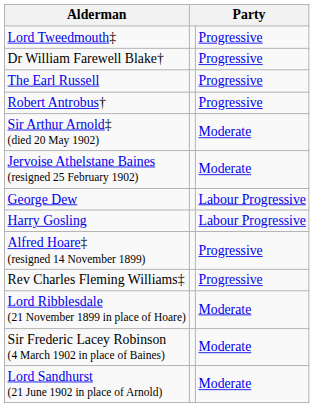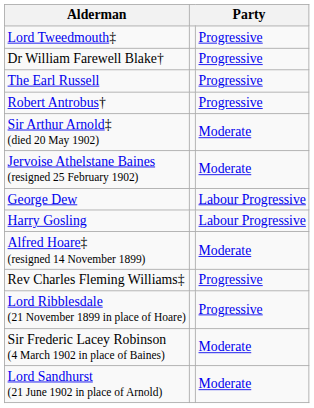Alfred Hoare‡ (resigned 14 November 1899) | column 3: Progressive -> Moderate
Lord Ribblesdale (21 November 1899 in place of Hoare) | column 3: Moderate -> Progressive
